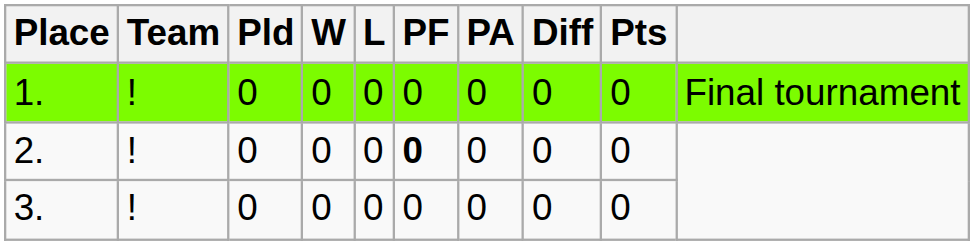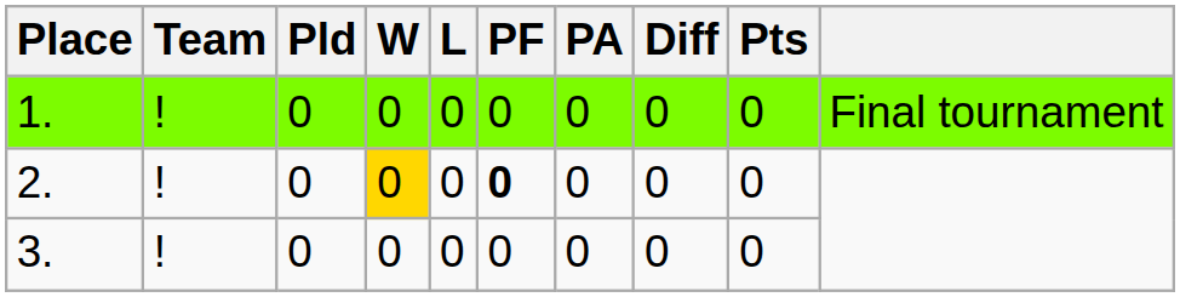2. | W: no background -> gold background
